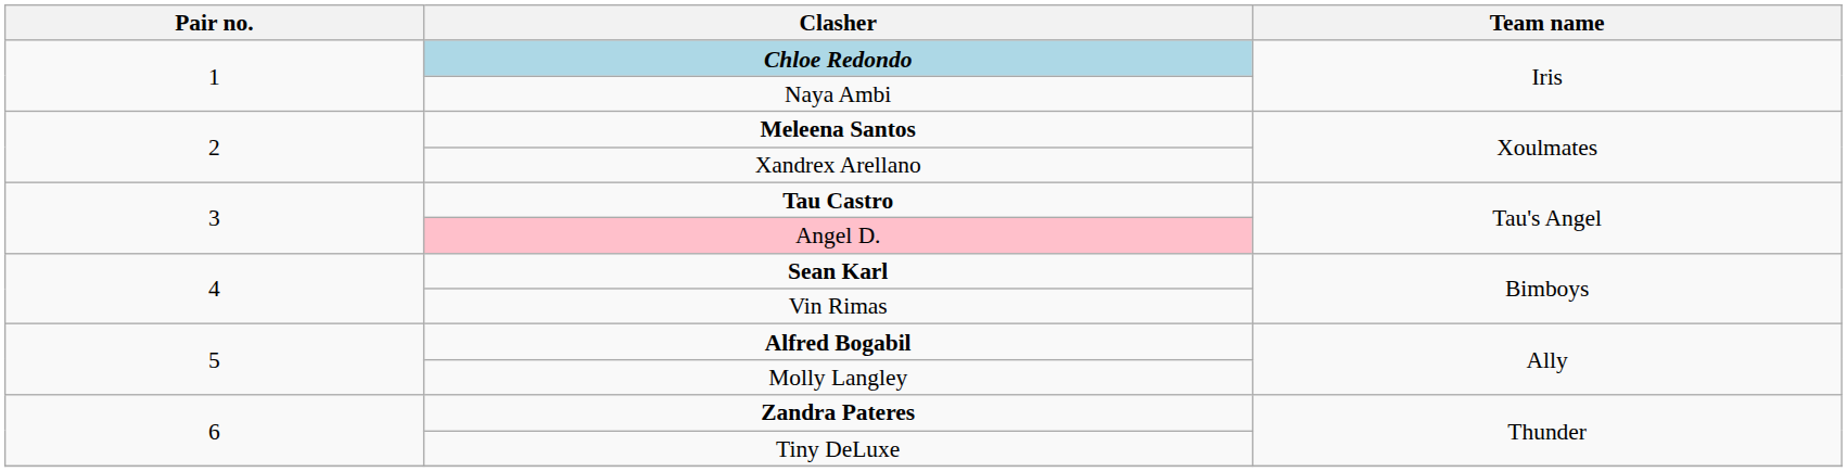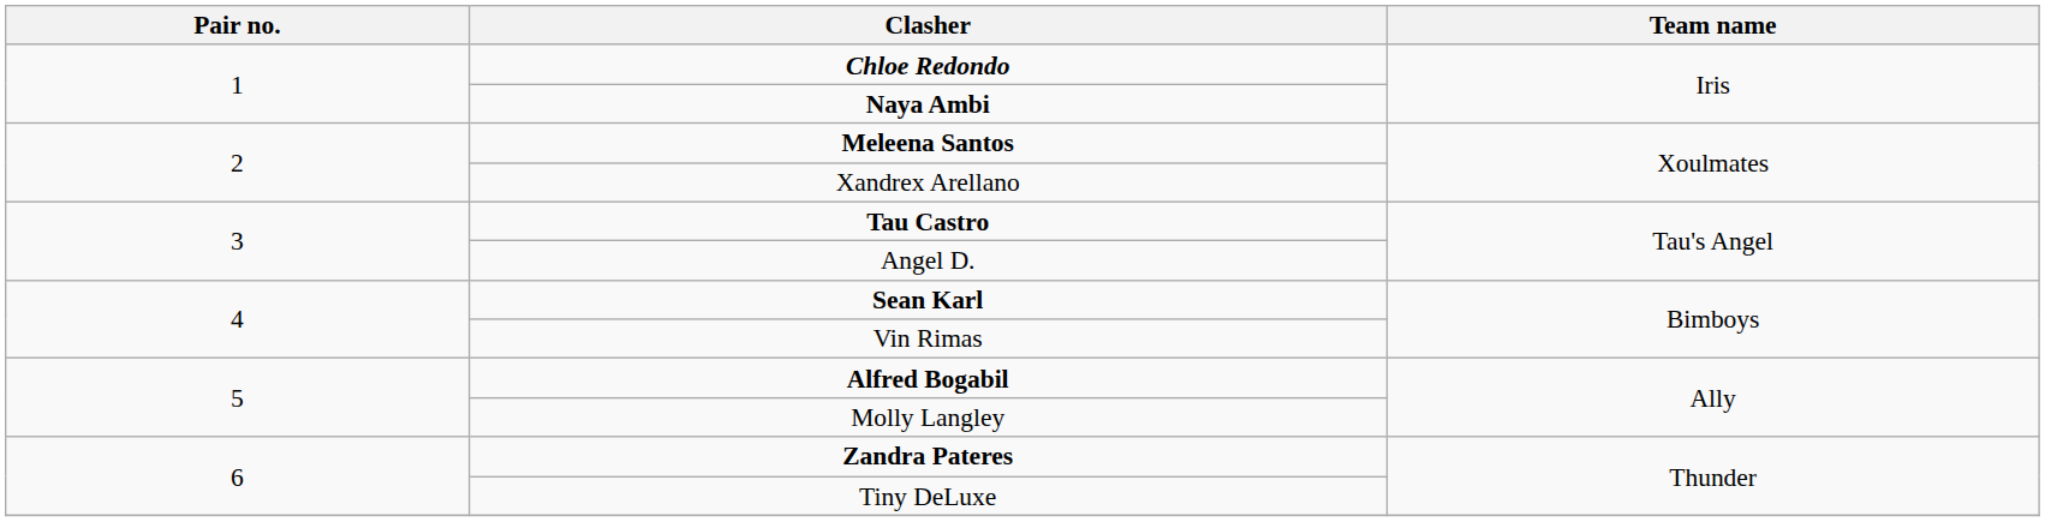Chloe Redondo | Clasher: lightblue background -> no background
Naya Ambi | Clasher: normal -> bold
Angel D. | Clasher: pink background -> no background
